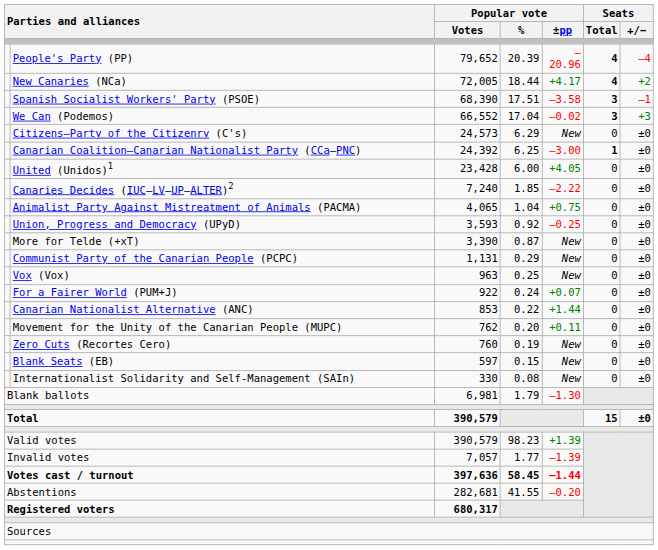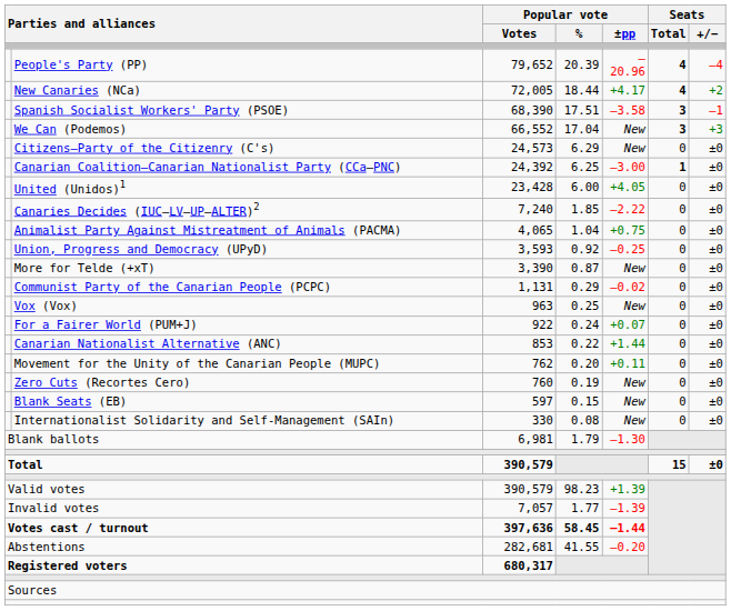We Can (Podemos) | Popular vote / ±pp: –0.02 -> New
Communist Party of the Canarian People (PCPC) | Popular vote / ±pp: New -> –0.02
